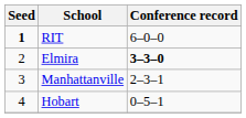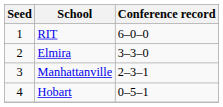RIT | Seed: bold -> normal
Elmira | Conference record: bold -> normal
